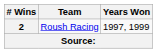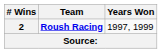2 | Team: normal -> bold
